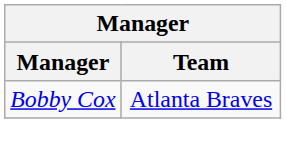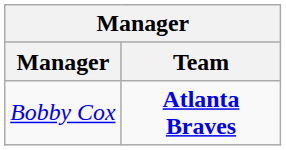Bobby Cox | Team: normal -> bold
